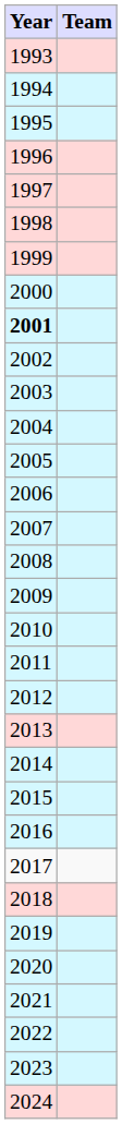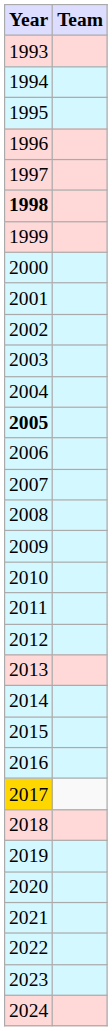1998 | Year: normal -> bold
2001 | Year: bold -> normal
2005 | Year: normal -> bold
2017 | Year: no background -> gold background
